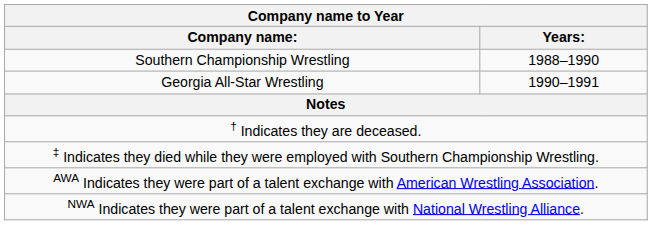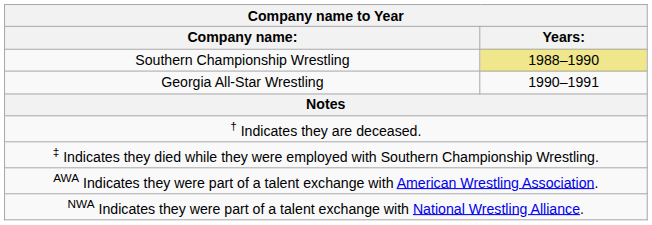Southern Championship Wrestling | Years:: no background -> khaki background
